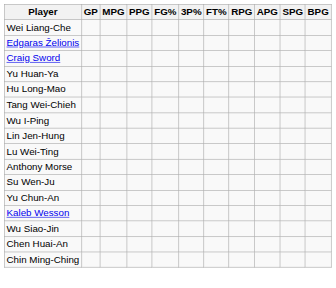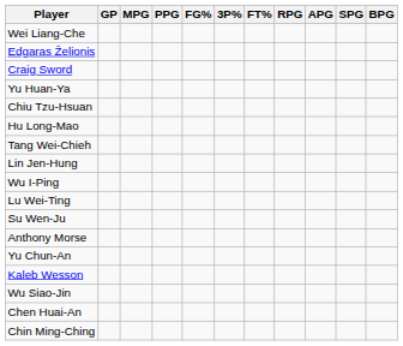+ row: Chiu Tzu-Hsuan
rows swapped: Lin Jen-Hung <-> Wu I-Ping
rows swapped: Anthony Morse <-> Su Wen-Ju
